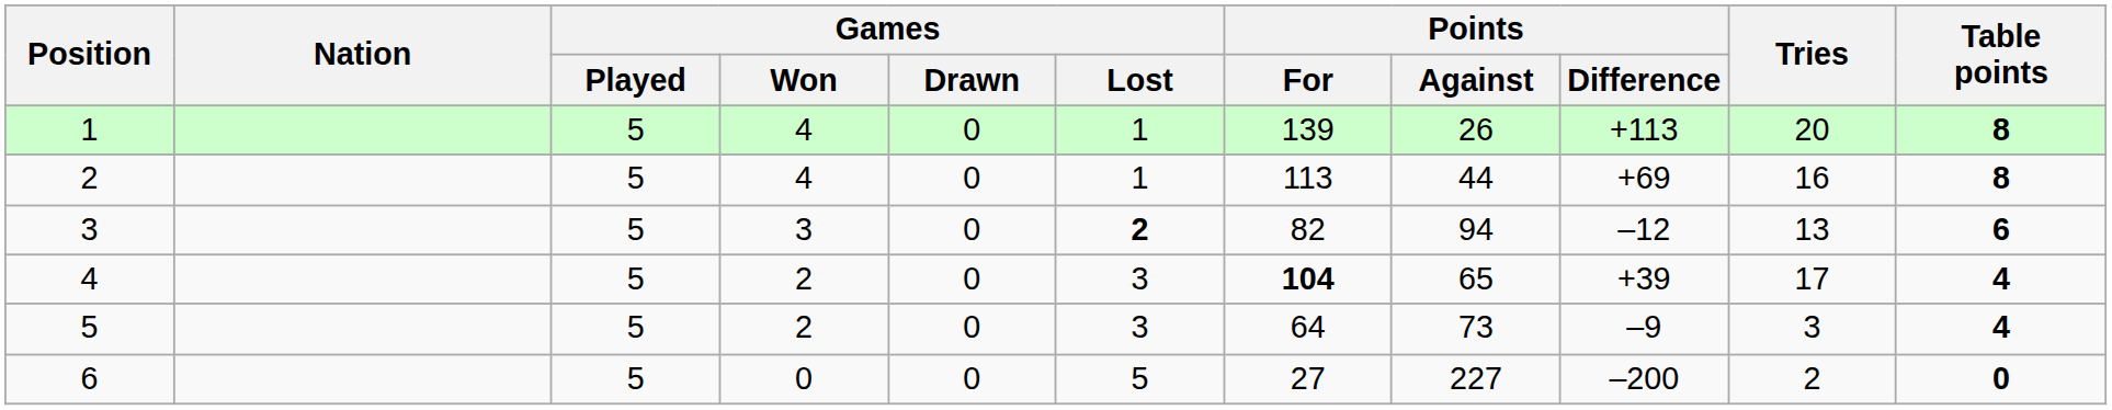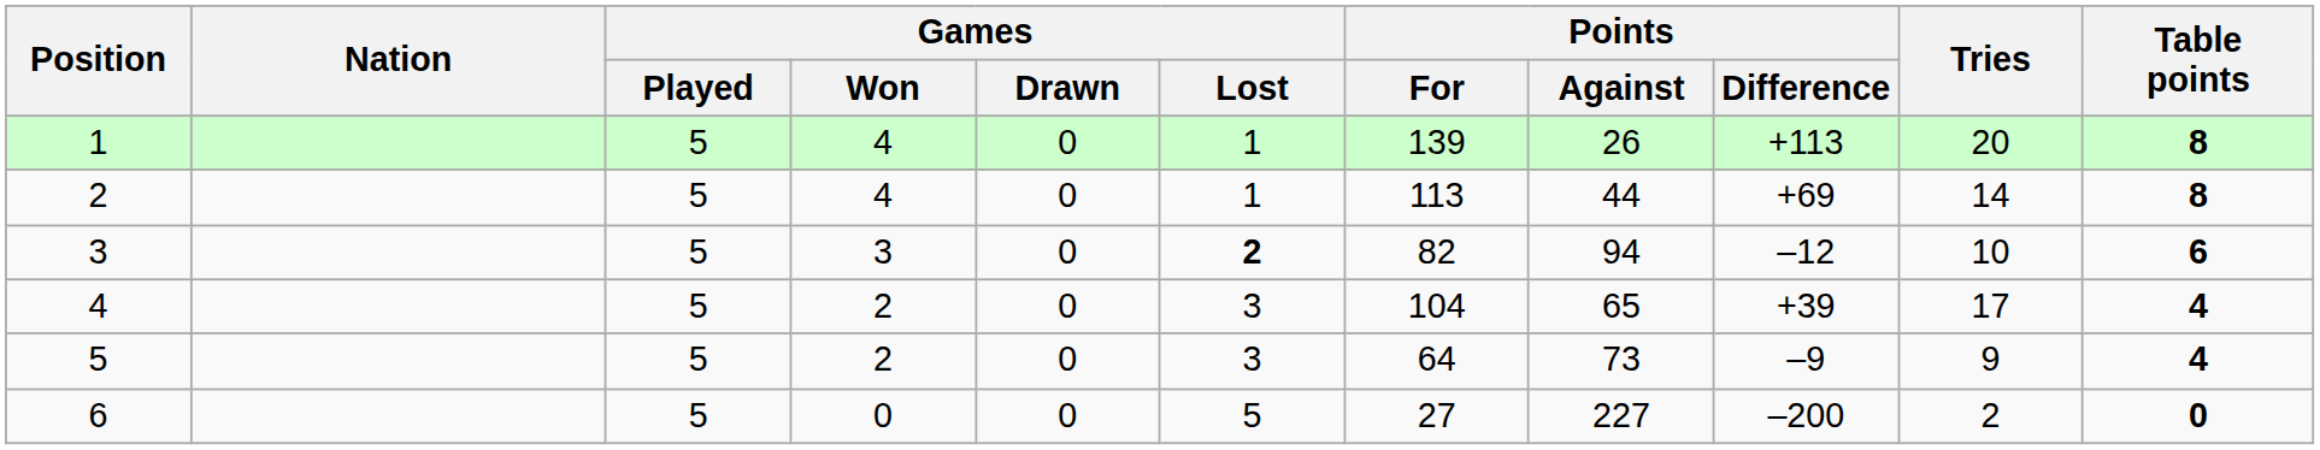row 4 | Tries: 16 -> 14
row 5 | Tries: 13 -> 10
row 6 | Points / For: bold -> normal
row 7 | Tries: 3 -> 9
